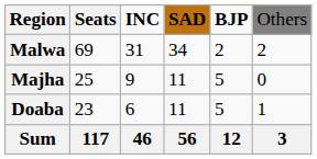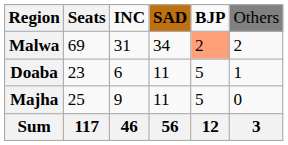Malwa | column 5: no background -> lightsalmon background
rows swapped: Majha <-> Doaba
